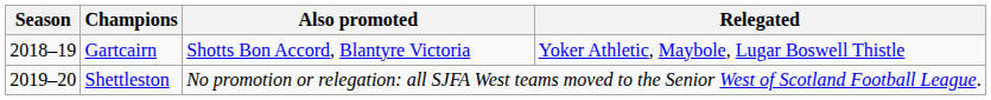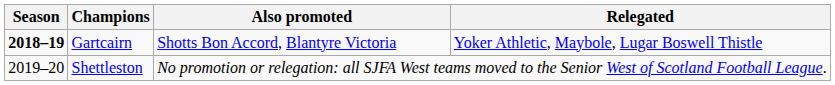Gartcairn | Season: normal -> bold
